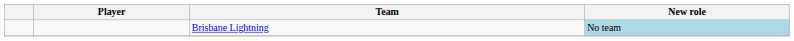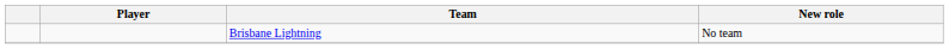Brisbane Lightning | New role: lightblue background -> no background
